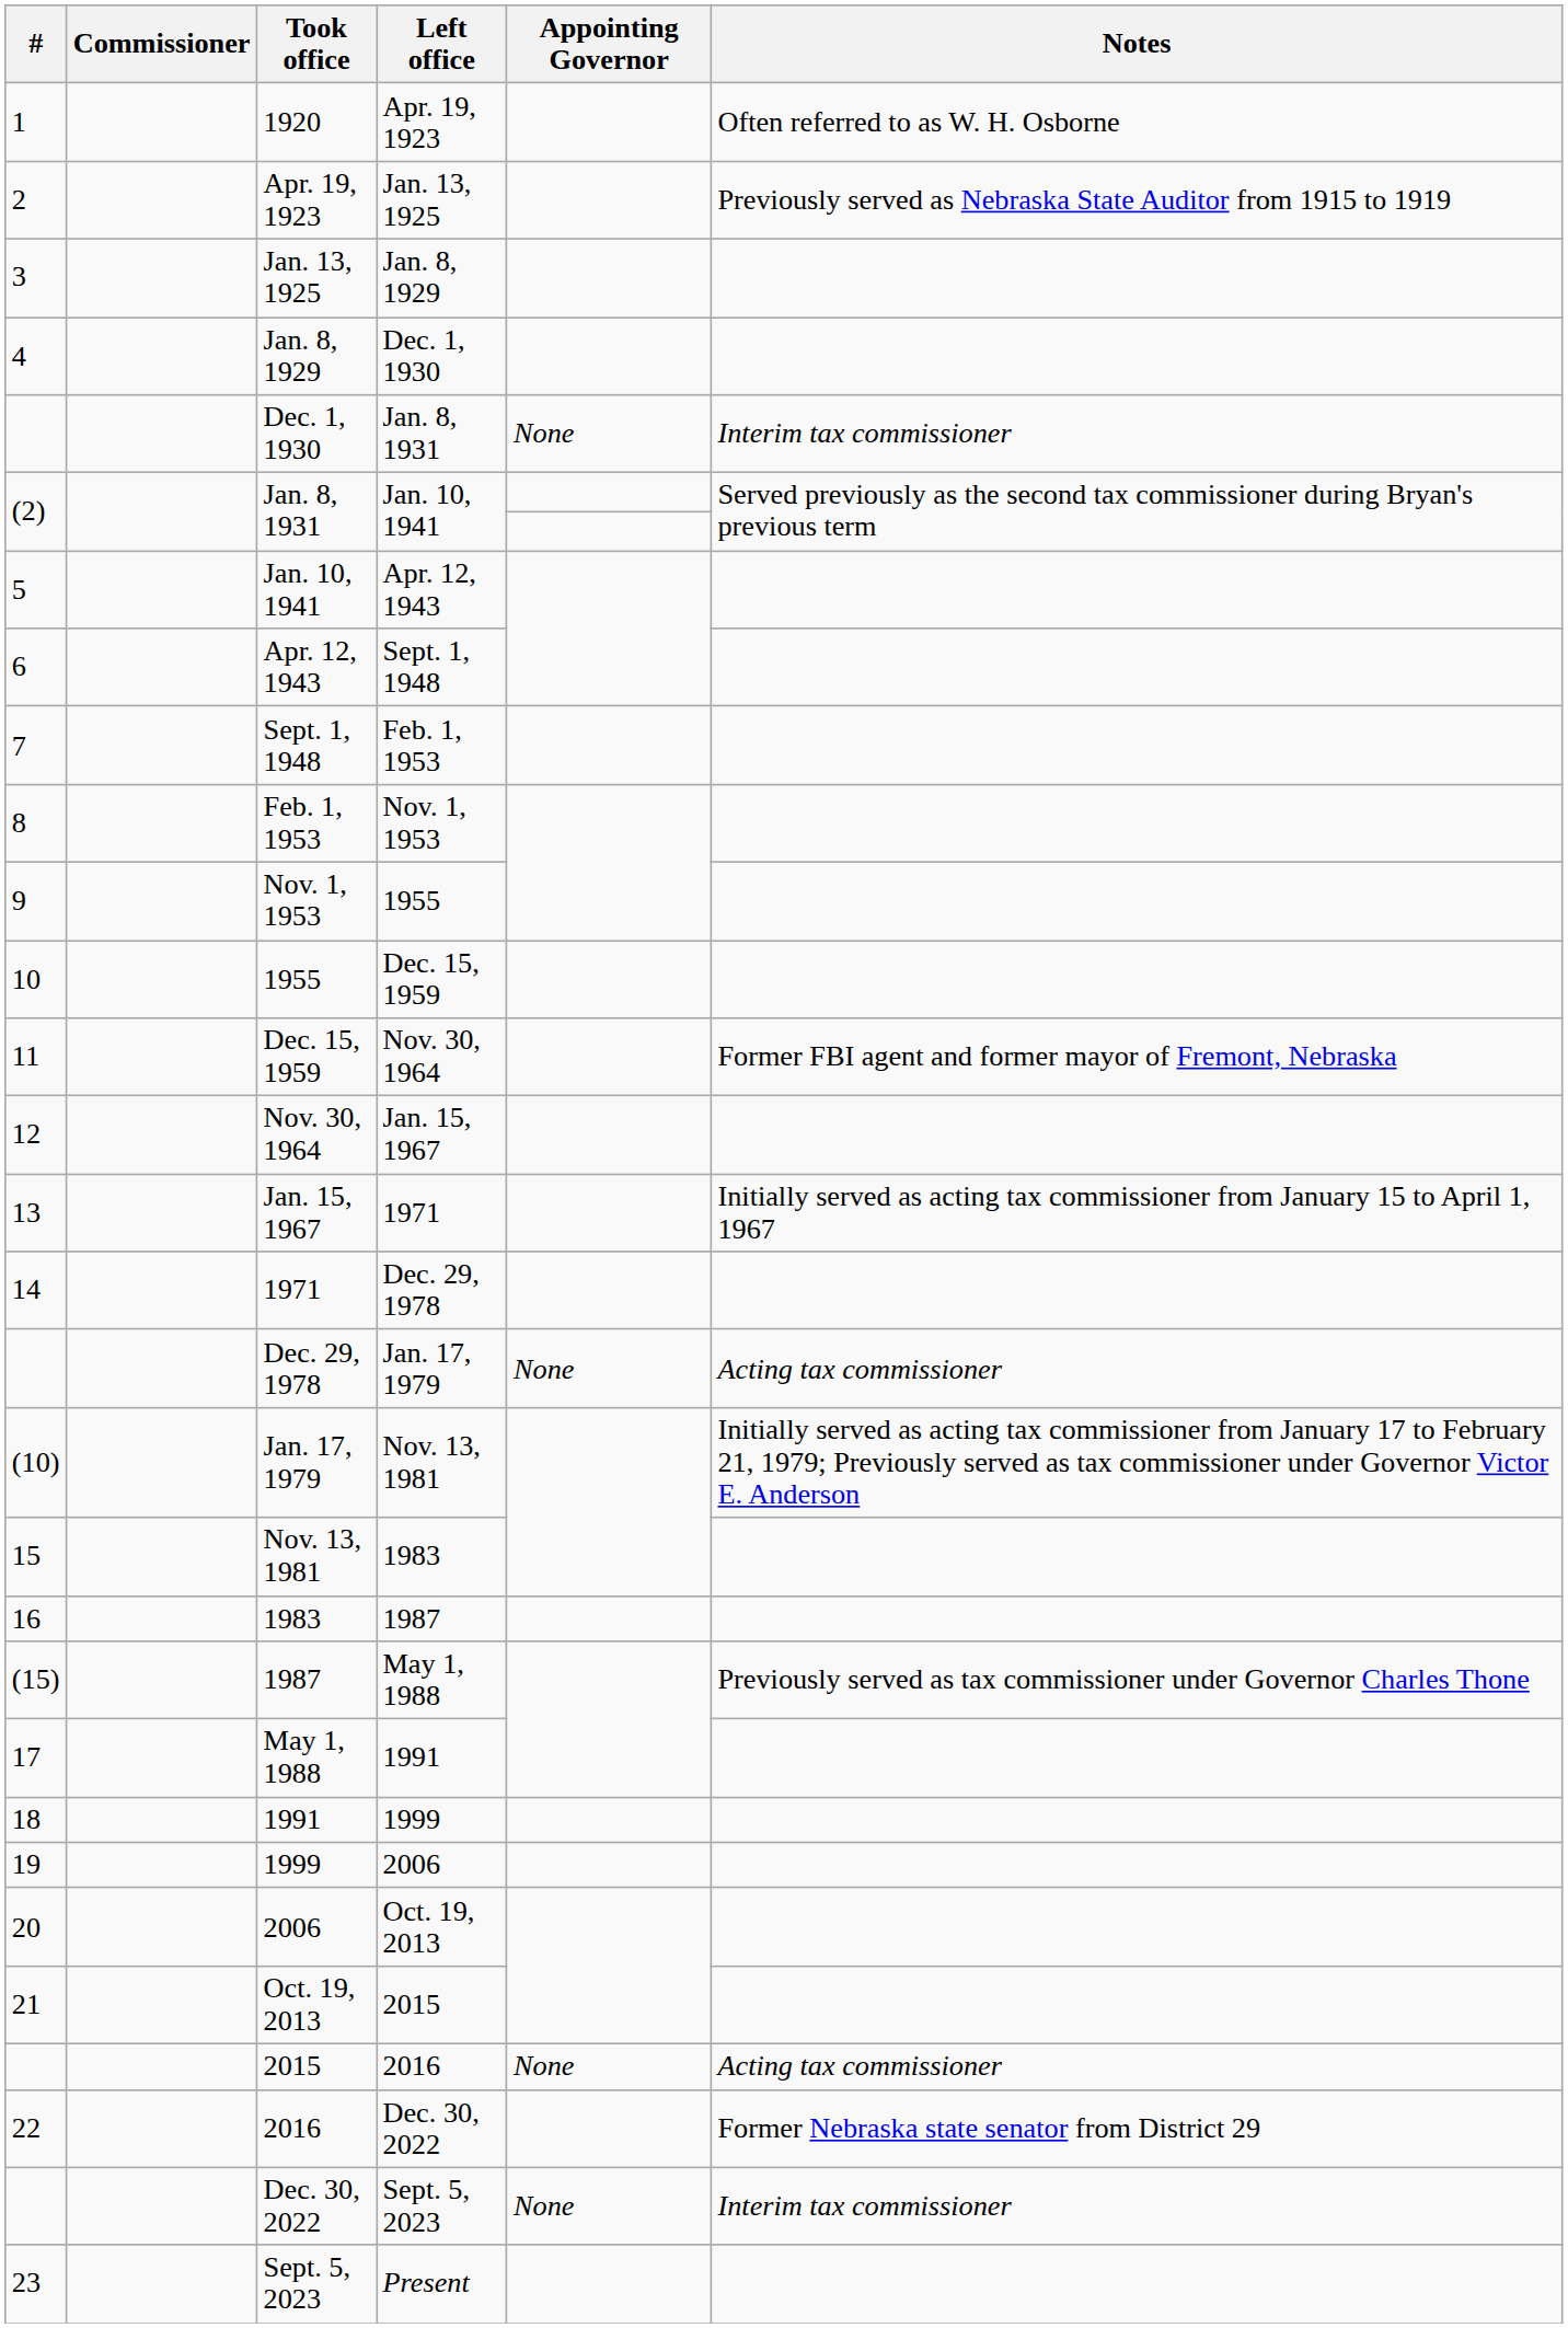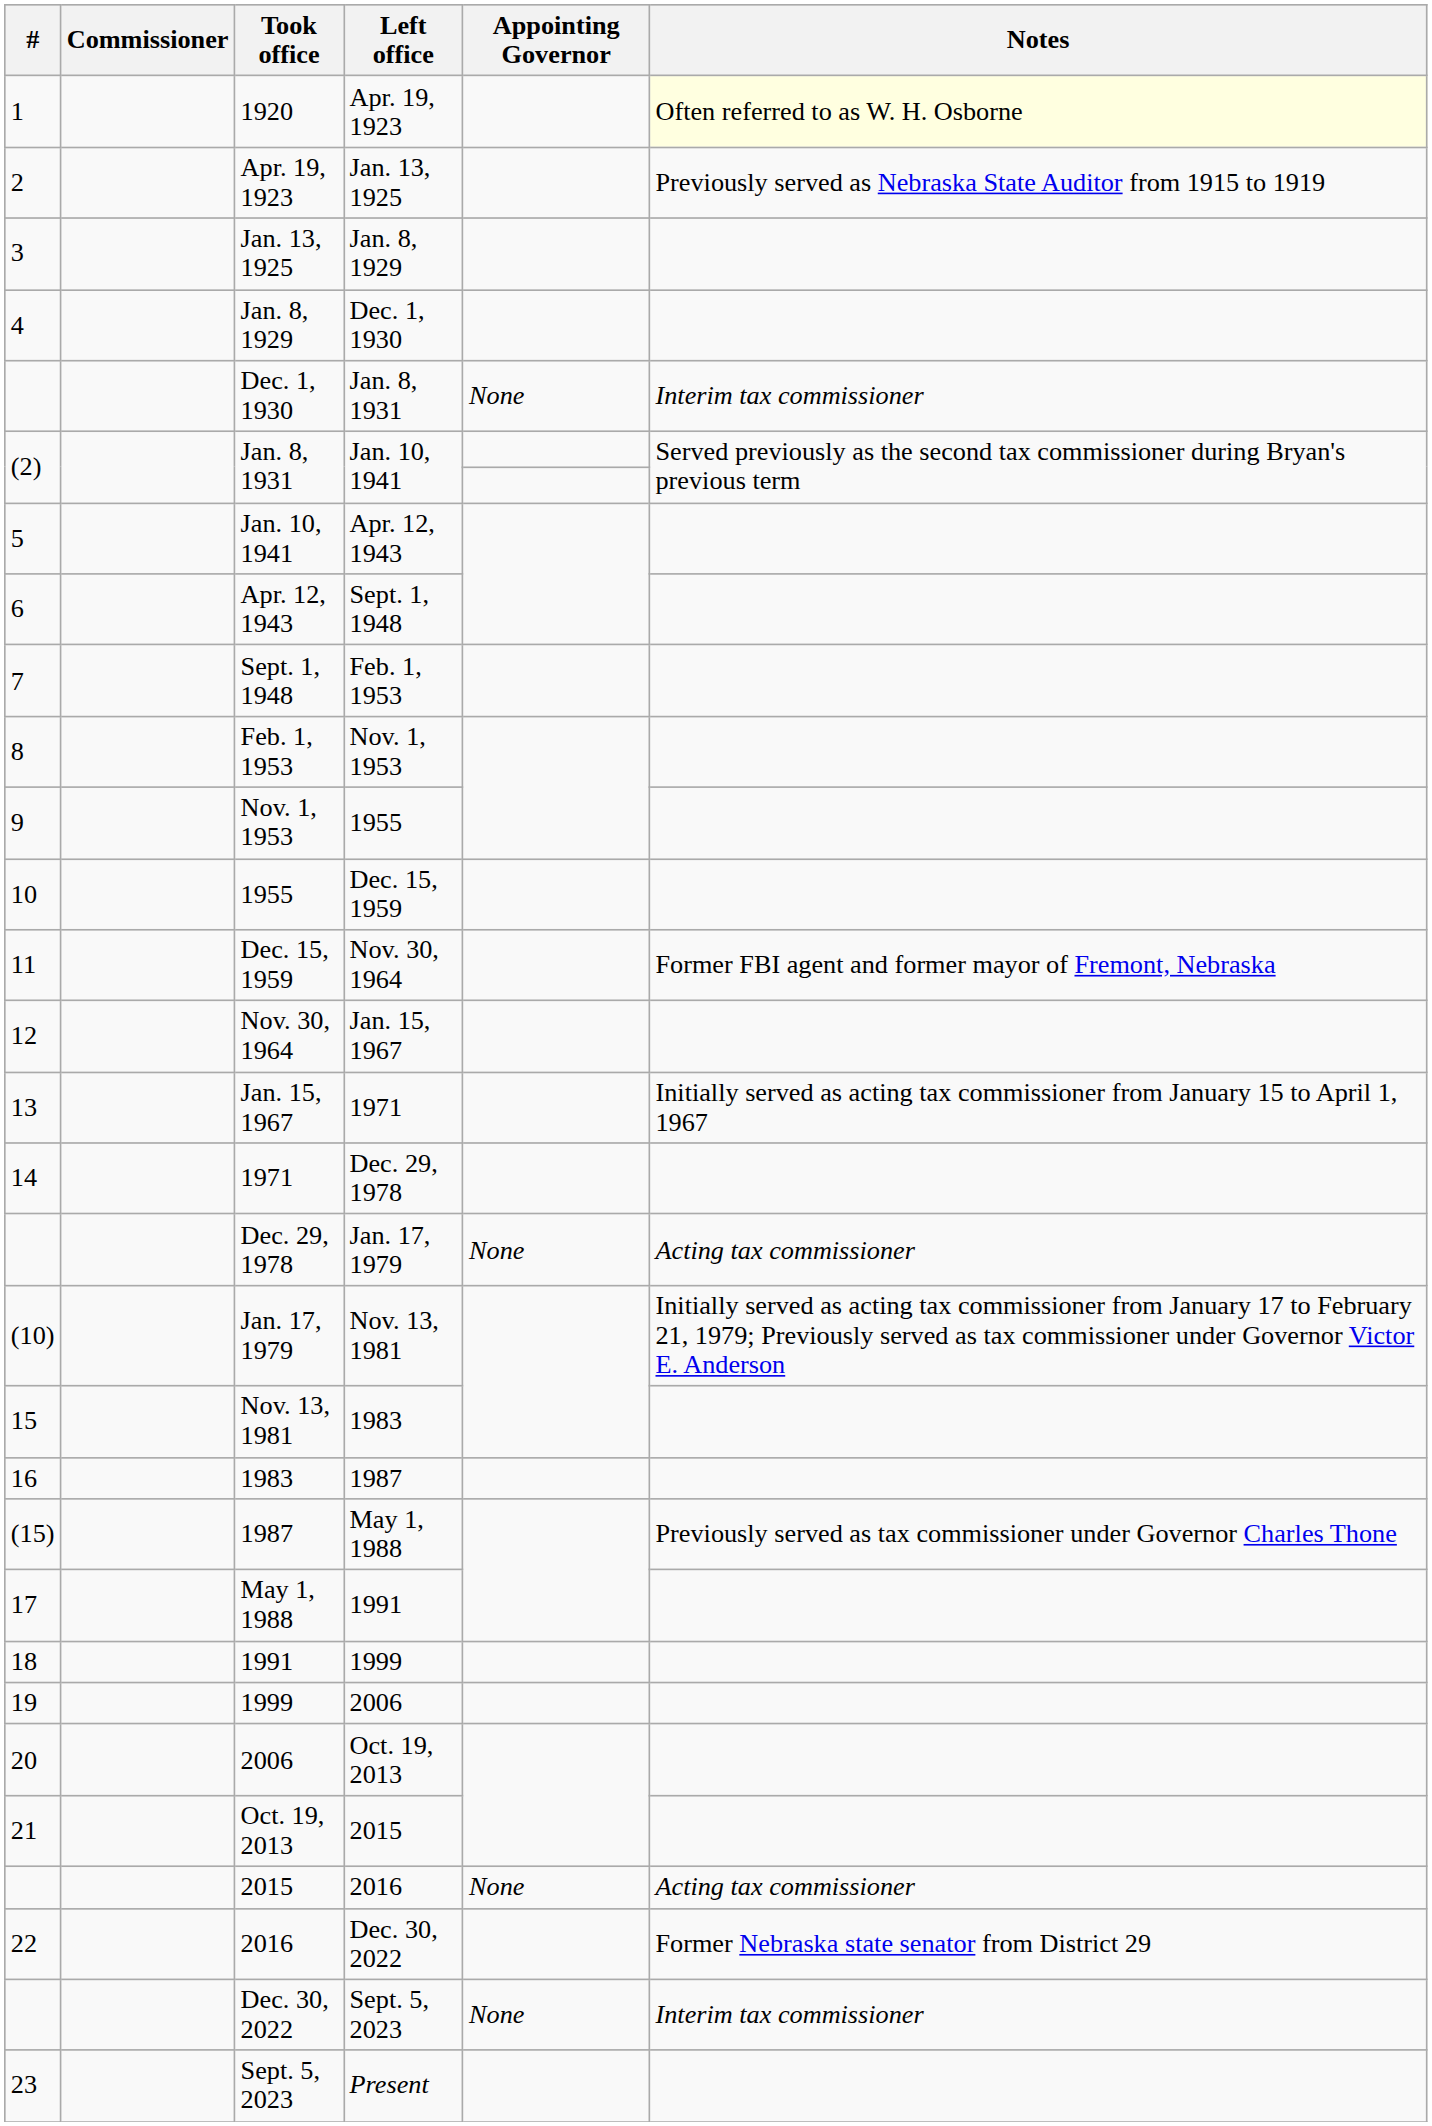1920 | Notes: no background -> lightyellow background
